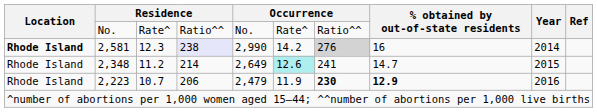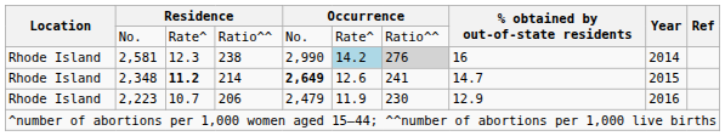2,581 | Location: bold -> normal
2,581 | column 4: lavender background -> no background
2,581 | column 6: no background -> lightblue background
2,348 | column 3: normal -> bold
2,348 | column 5: normal -> bold
2,348 | column 6: paleturquoise background -> no background
2,223 | column 7: bold -> normal
2,223 | % obtained by out-of-state residents: bold -> normal
